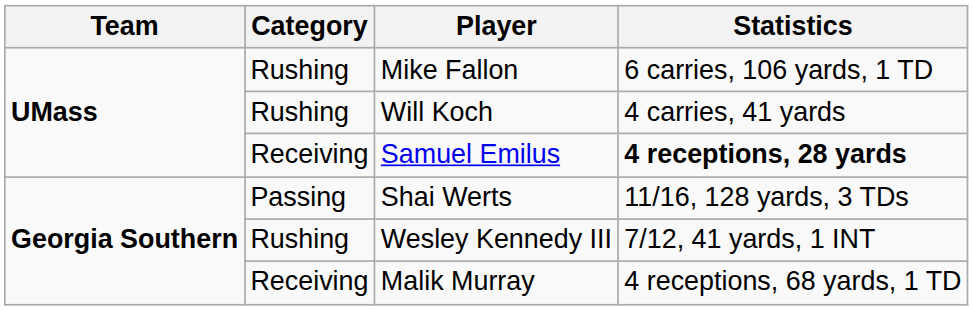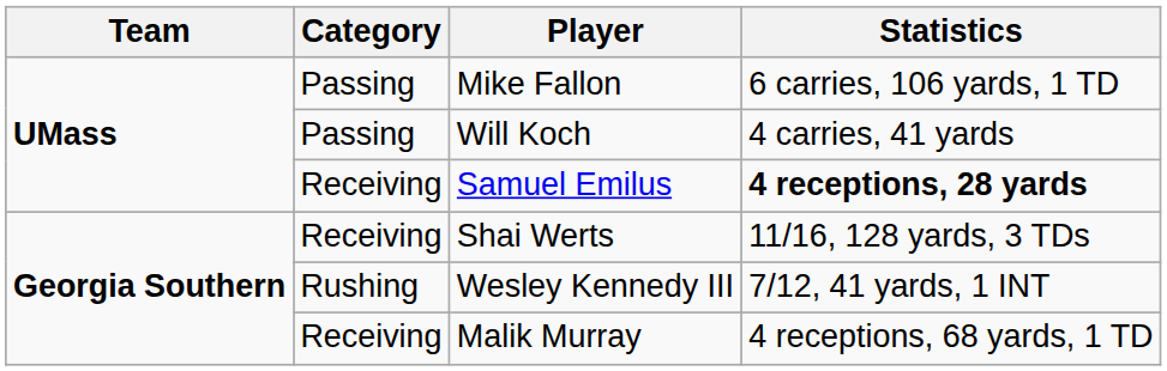Mike Fallon | Category: Rushing -> Passing
Will Koch | Category: Rushing -> Passing
Shai Werts | Category: Passing -> Receiving
